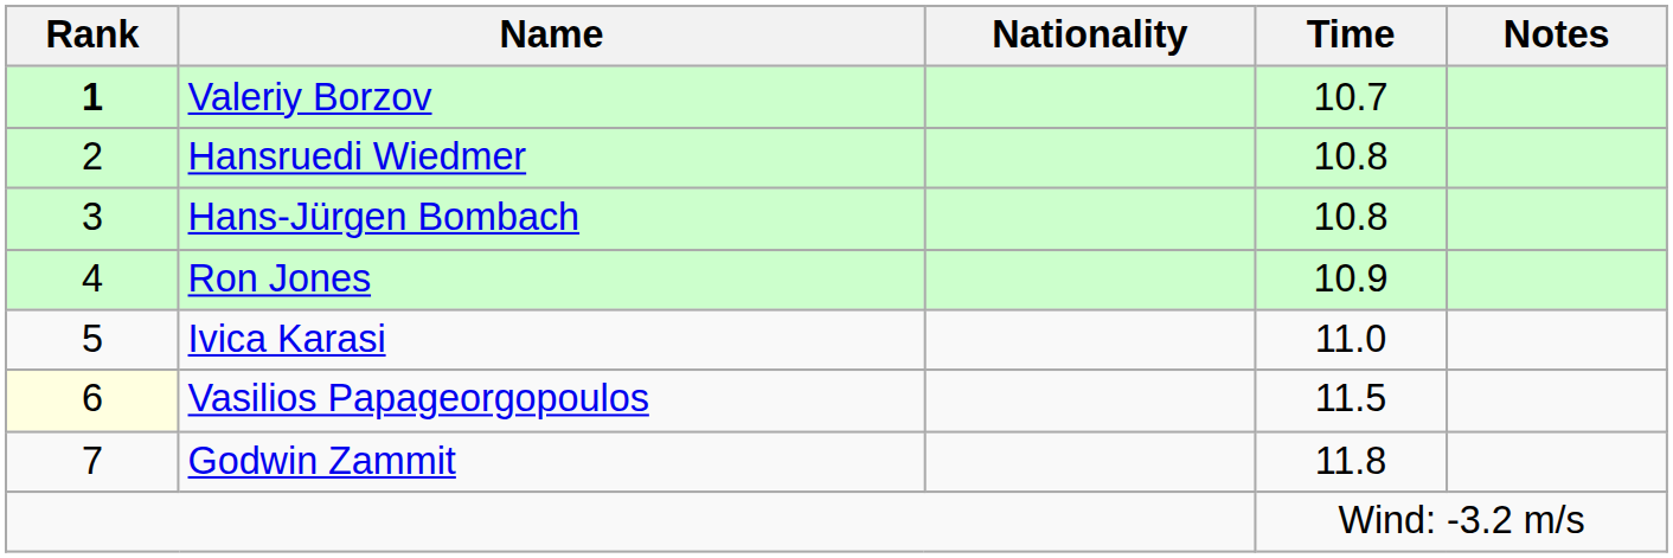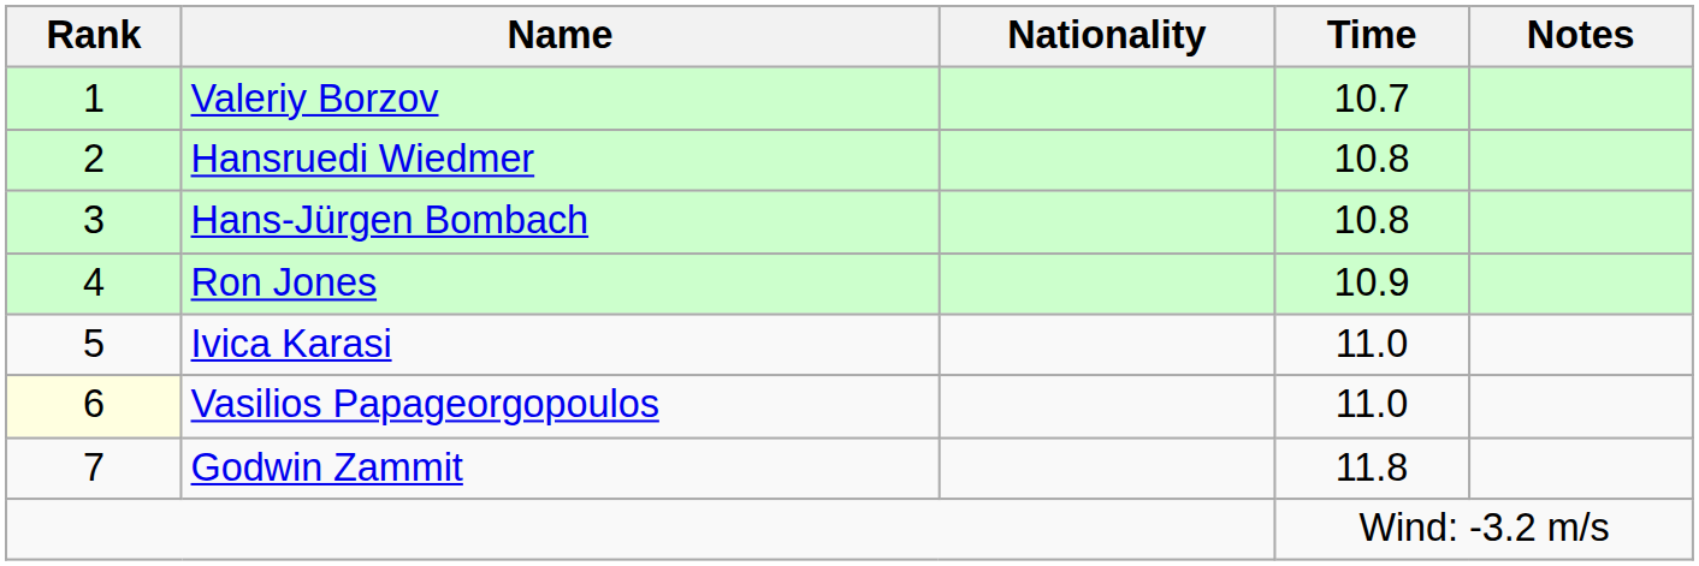Valeriy Borzov | Rank: bold -> normal
Vasilios Papageorgopoulos | Time: 11.5 -> 11.0
